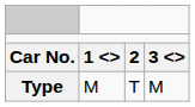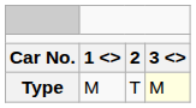Type | column 4: no background -> lightyellow background
